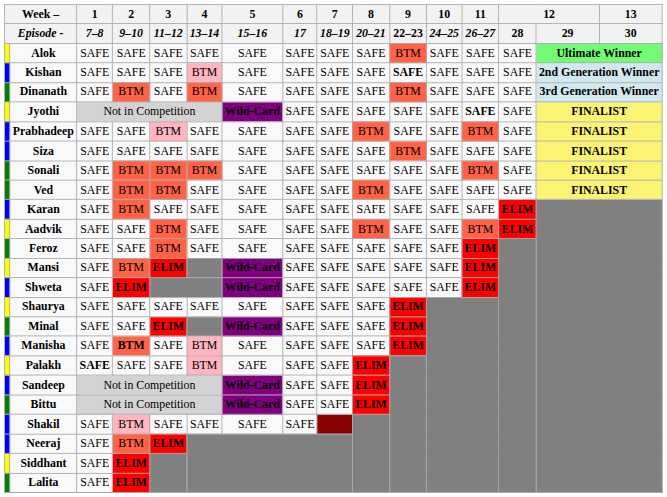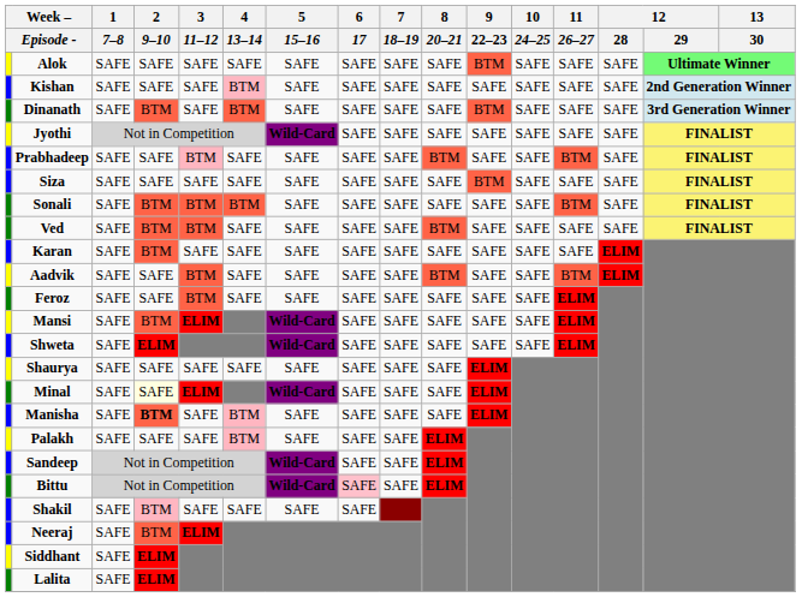Kishan | 9 / 22–23: bold -> normal
Jyothi | 11 / 26–27: bold -> normal
Minal | 2 / 9–10: no background -> lightyellow background
Palakh | 1 / 7–8: bold -> normal
Bittu | 6 / 17: no background -> pink background
